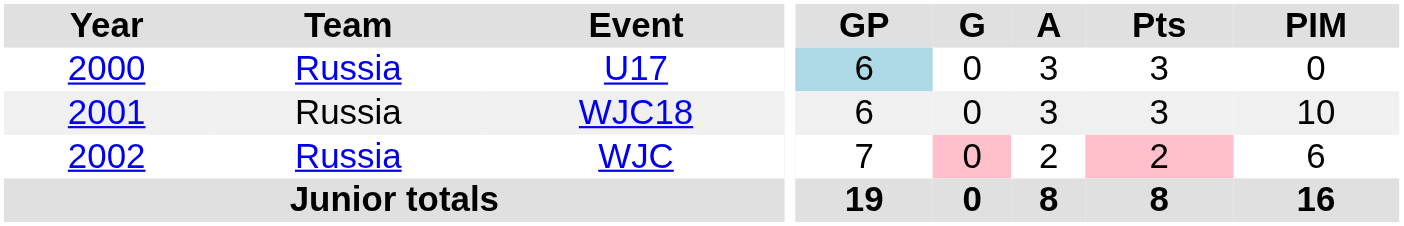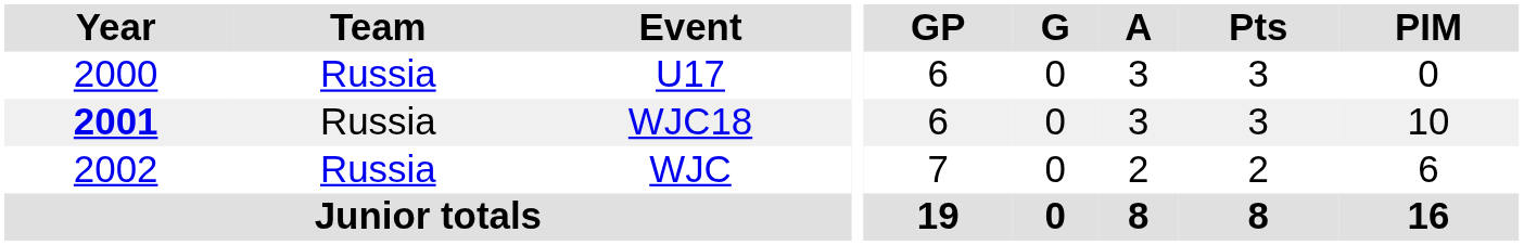U17 | GP: lightblue background -> no background
WJC18 | Year: normal -> bold
WJC | G: pink background -> no background
WJC | Pts: pink background -> no background
